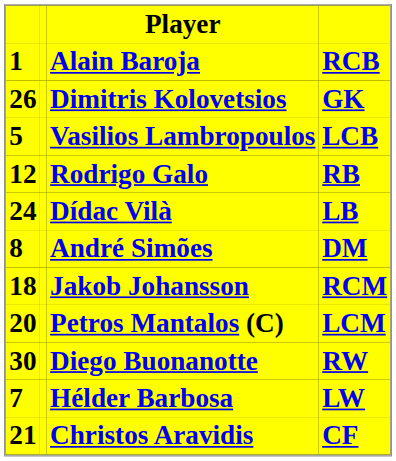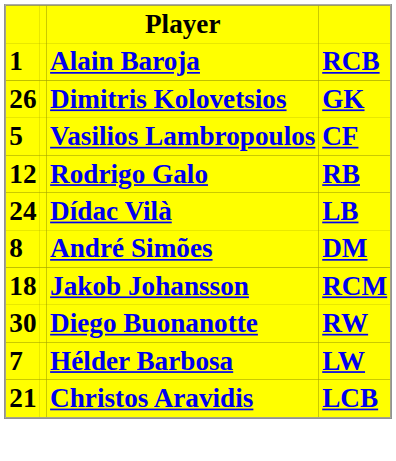Vasilios Lambropoulos | column 3: LCB -> CF
- row: 20 | Petros Mantalos (C) | LCM
Christos Aravidis | column 3: CF -> LCB
